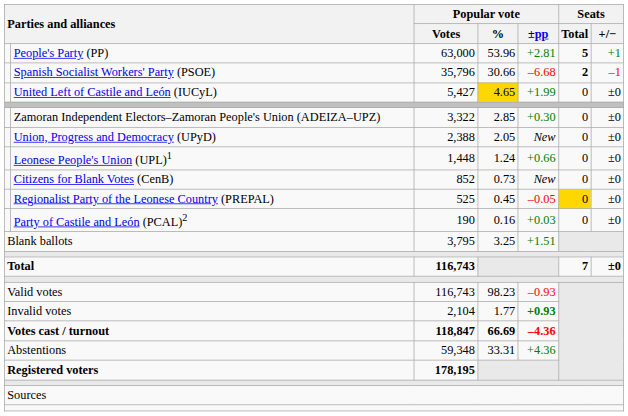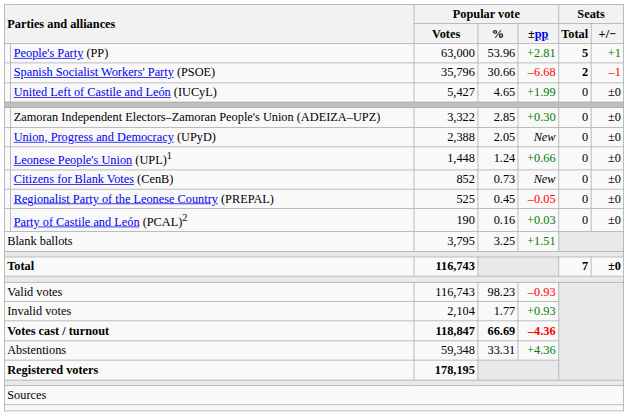United Left of Castile and León (IUCyL) | Popular vote / %: gold background -> no background
Regionalist Party of the Leonese Country (PREPAL) | Seats / Total: gold background -> no background
Invalid votes | Popular vote / ±pp: bold -> normal
